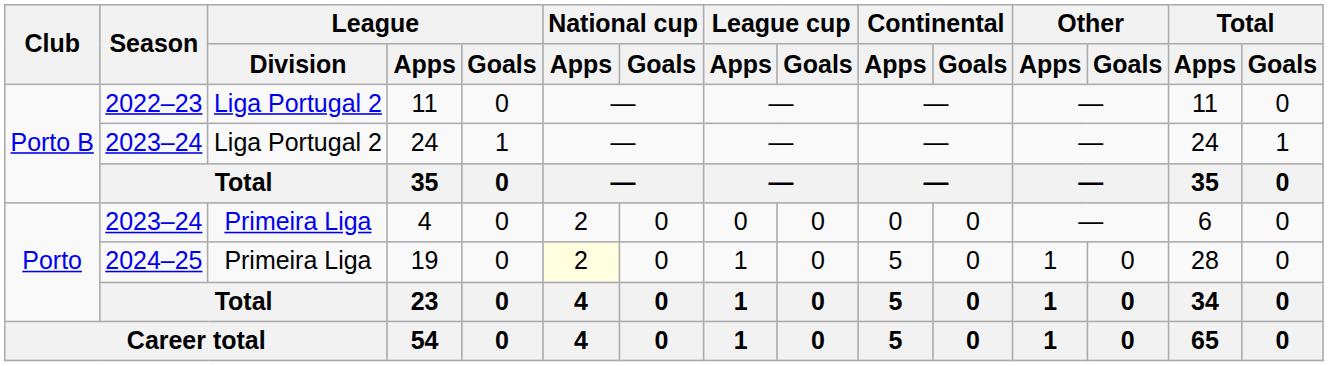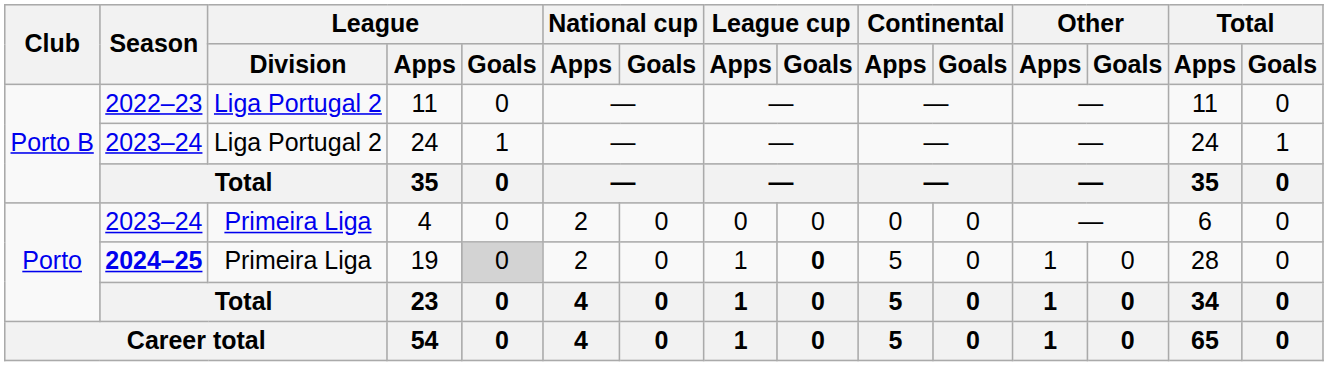19 | Season: normal -> bold
19 | League / Goals: no background -> lightgrey background
19 | National cup / Apps: lightyellow background -> no background
19 | League cup / Goals: normal -> bold
